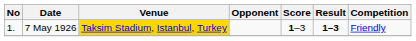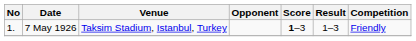7 May 1926 | Venue: gold background -> no background
7 May 1926 | Result: bold -> normal
